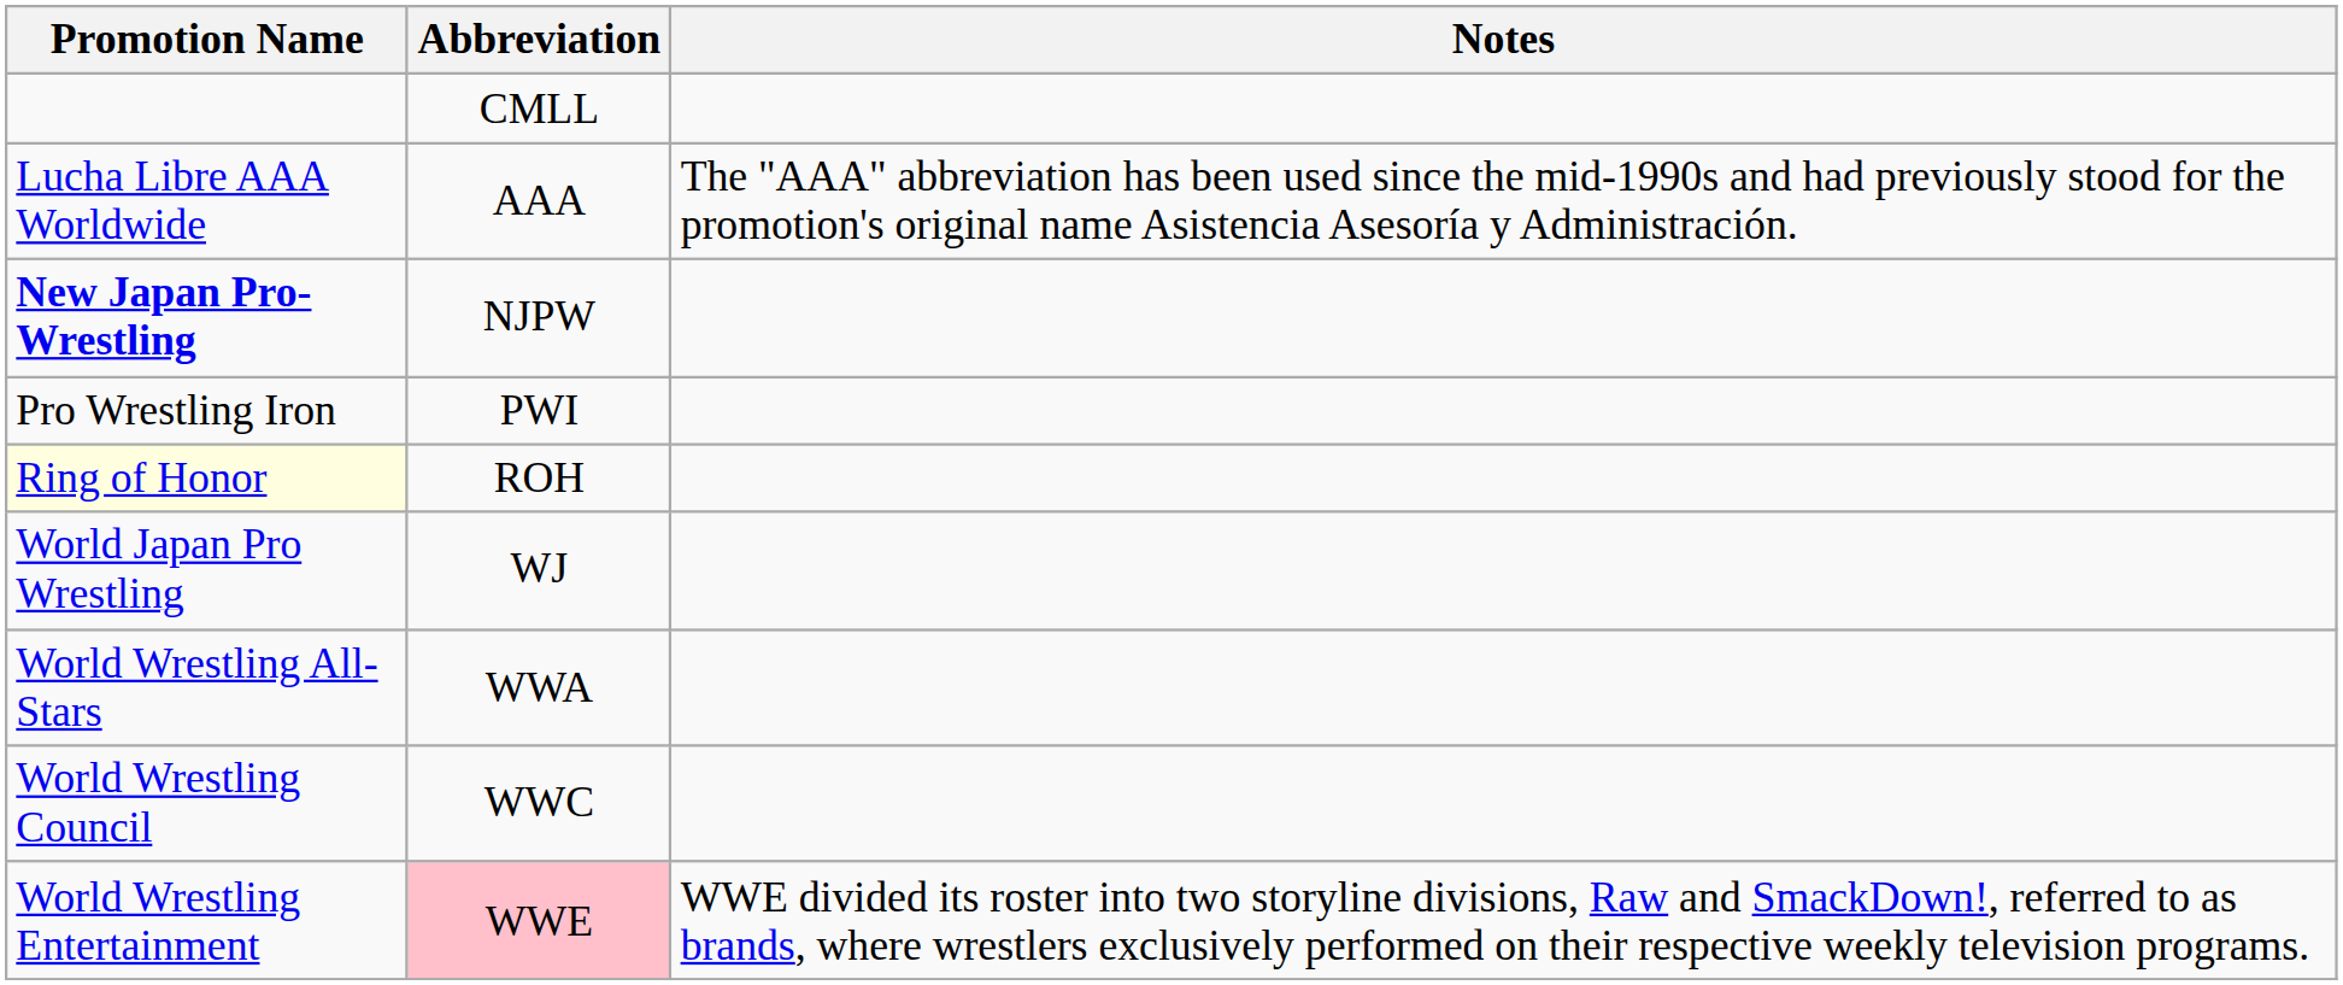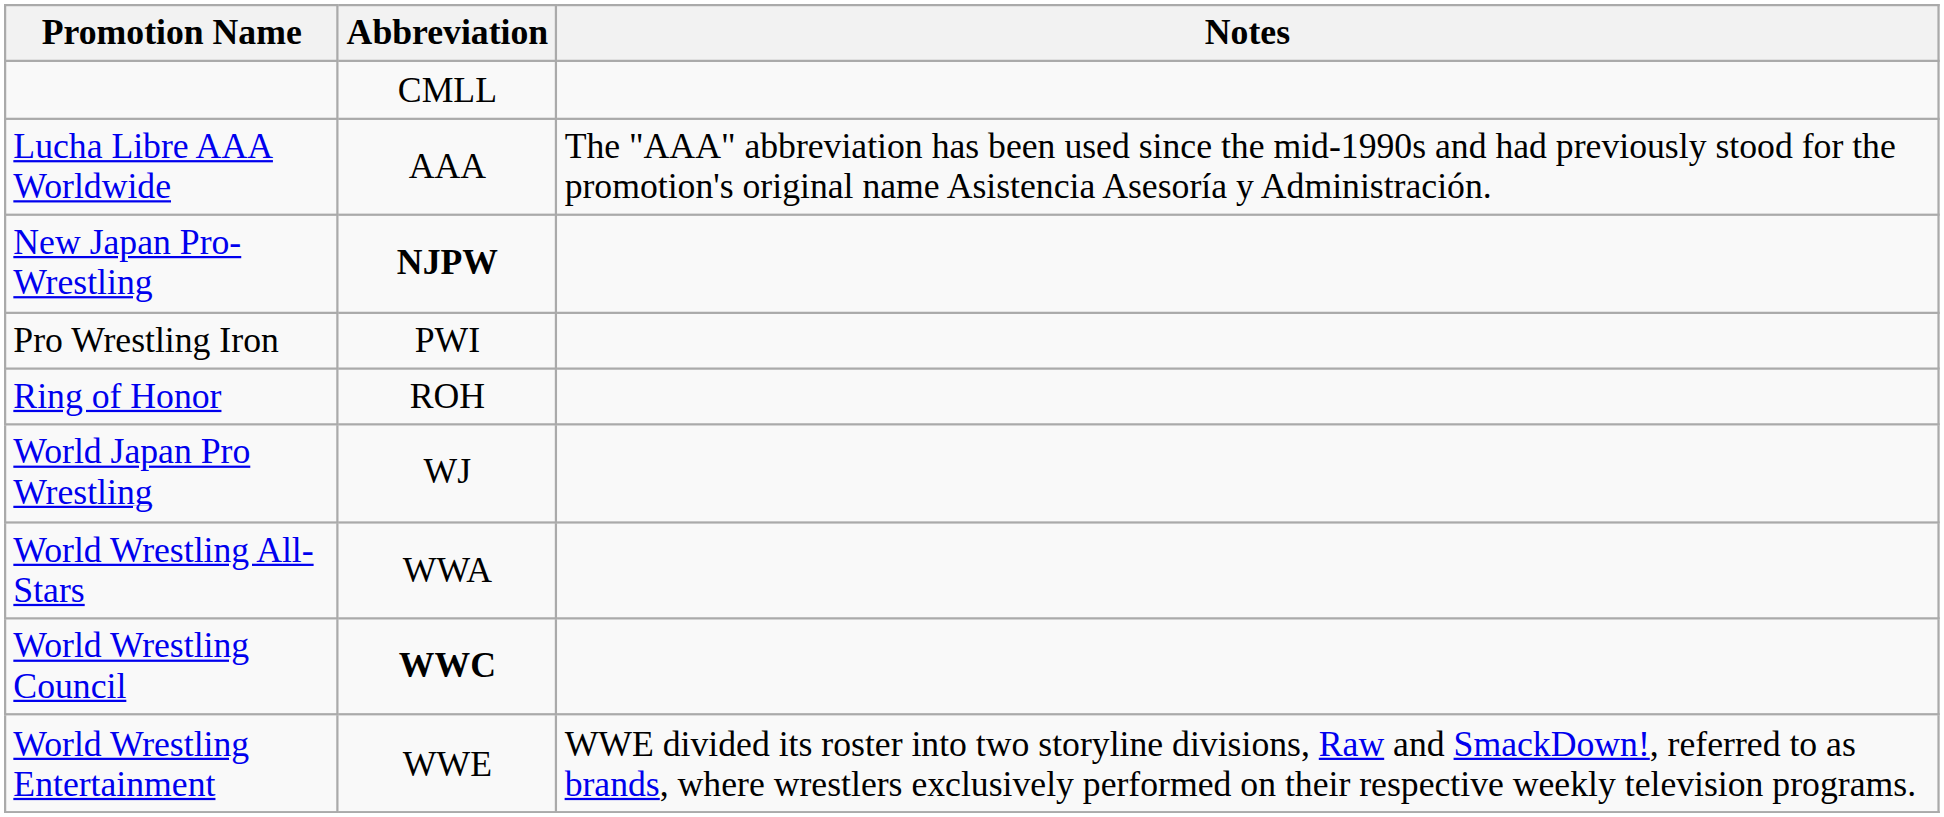New Japan Pro-Wrestling | Promotion Name: bold -> normal
New Japan Pro-Wrestling | Abbreviation: normal -> bold
Ring of Honor | Promotion Name: lightyellow background -> no background
World Wrestling Council | Abbreviation: normal -> bold
World Wrestling Entertainment | Abbreviation: pink background -> no background
